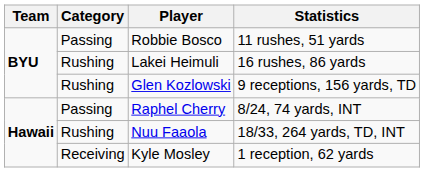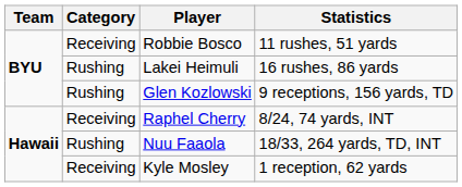Robbie Bosco | Category: Passing -> Receiving
Raphel Cherry | Category: Passing -> Receiving
